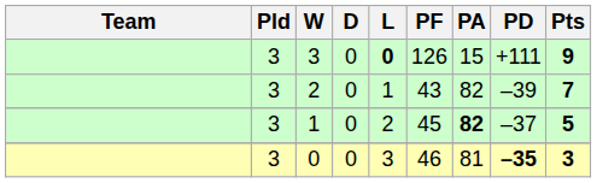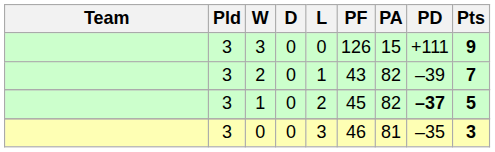row 2 | L: bold -> normal
row 4 | PA: bold -> normal
row 4 | PD: normal -> bold
row 5 | PD: bold -> normal
